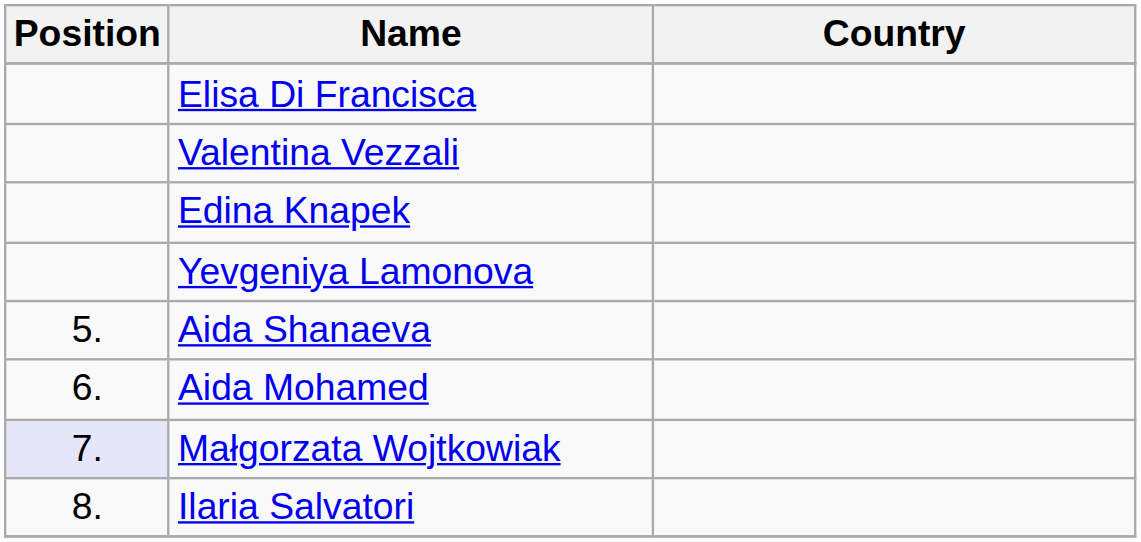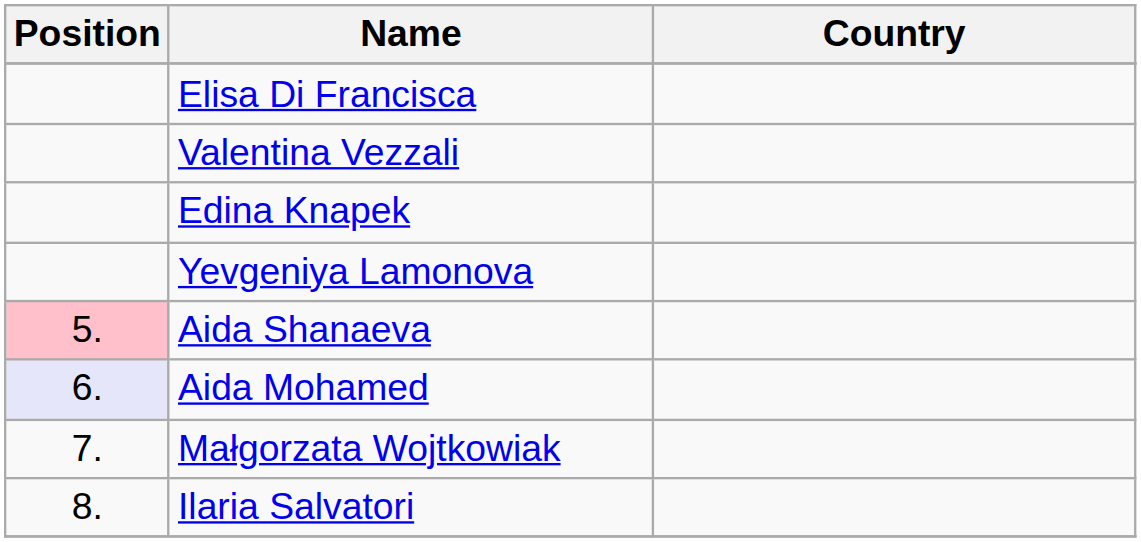Aida Shanaeva | Position: no background -> pink background
Aida Mohamed | Position: no background -> lavender background
Małgorzata Wojtkowiak | Position: lavender background -> no background
